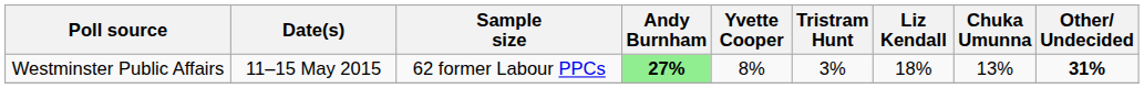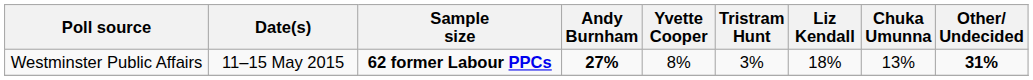Westminster Public Affairs | Sample size: normal -> bold
Westminster Public Affairs | Andy Burnham: lightgreen background -> no background
